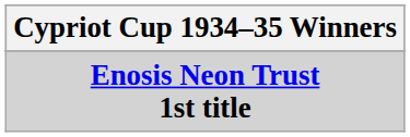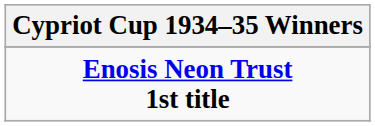row 2 | column 1: lightgrey background -> no background
